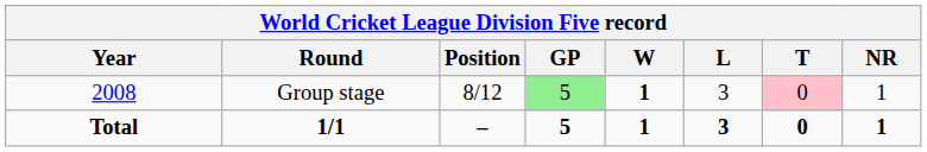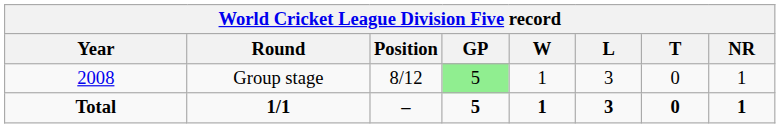2008 | W: bold -> normal
2008 | T: pink background -> no background
